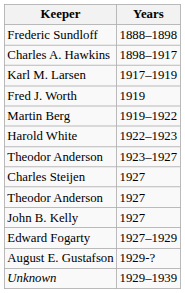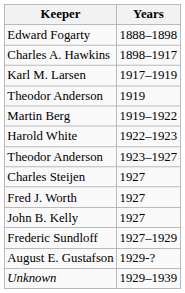row 2 | Keeper: Frederic Sundloff -> Edward Fogarty
row 5 | Keeper: Fred J. Worth -> Theodor Anderson
row 10 | Keeper: Theodor Anderson -> Fred J. Worth
row 12 | Keeper: Edward Fogarty -> Frederic Sundloff
